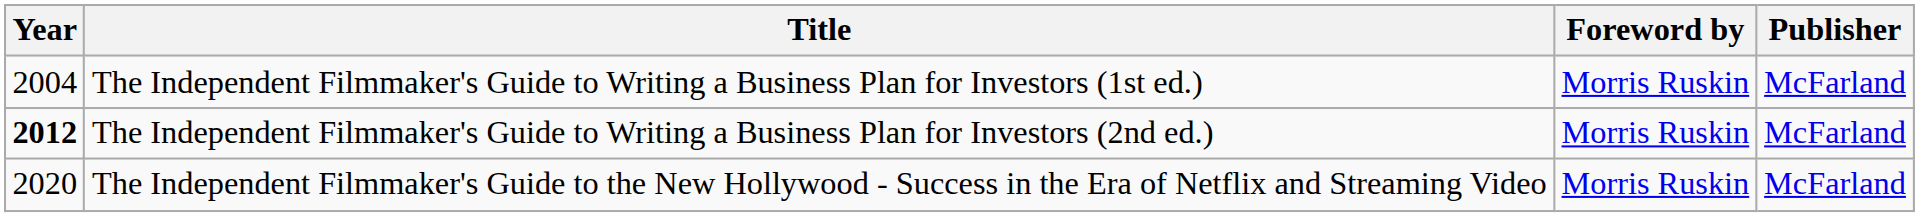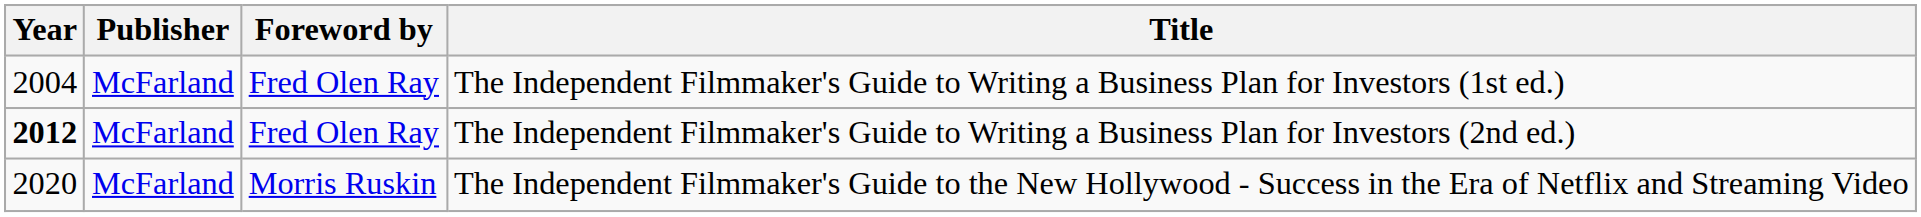columns swapped: Title <-> Publisher
row 2 | Foreword by: Morris Ruskin -> Fred Olen Ray
row 3 | Foreword by: Morris Ruskin -> Fred Olen Ray
